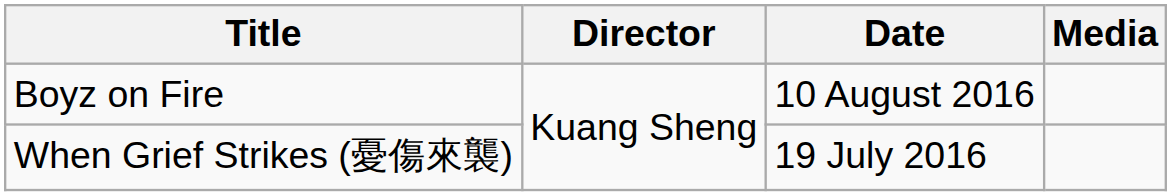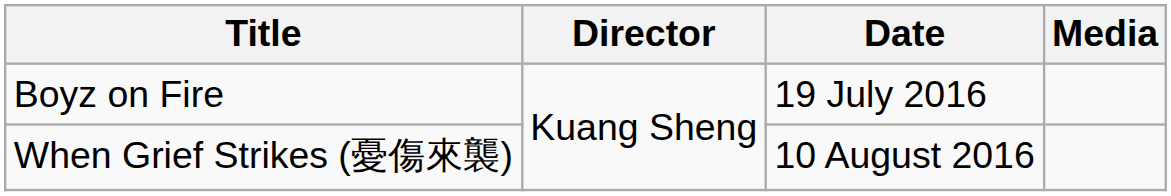Boyz on Fire | Date: 10 August 2016 -> 19 July 2016
When Grief Strikes (憂傷來襲) | Date: 19 July 2016 -> 10 August 2016
